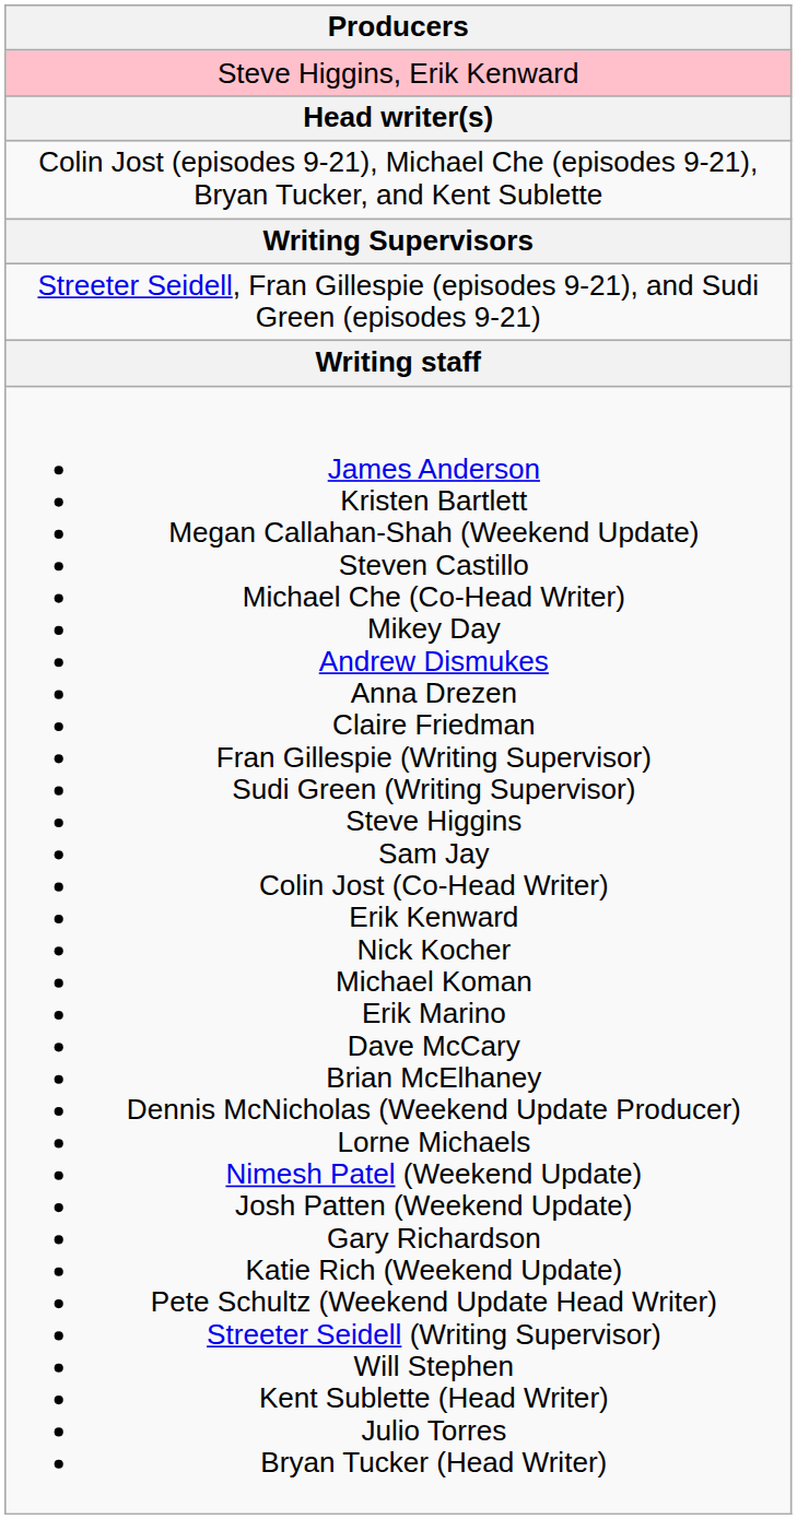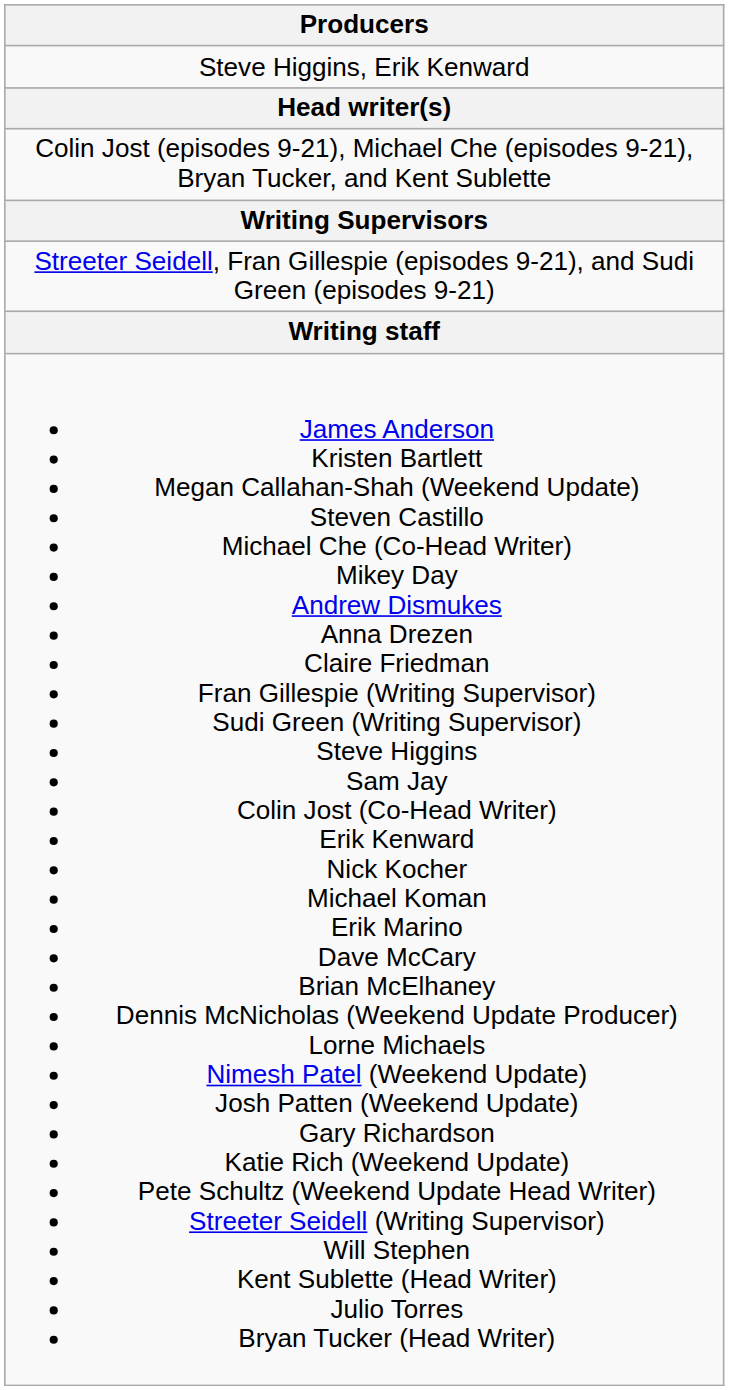row 2 | column 1: pink background -> no background
